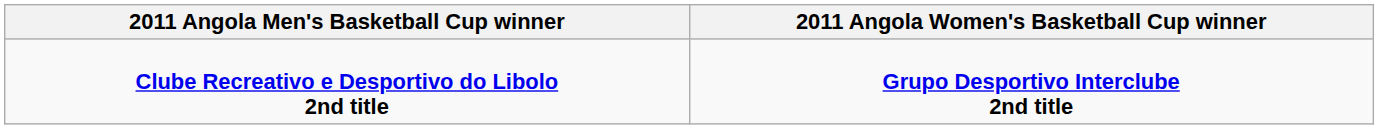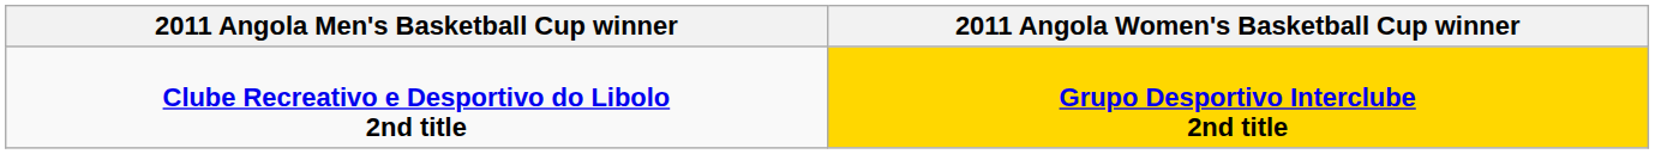Clube Recreativo e Desportivo do Libolo 2nd title | 2011 Angola Women's Basketball Cup winner: no background -> gold background
